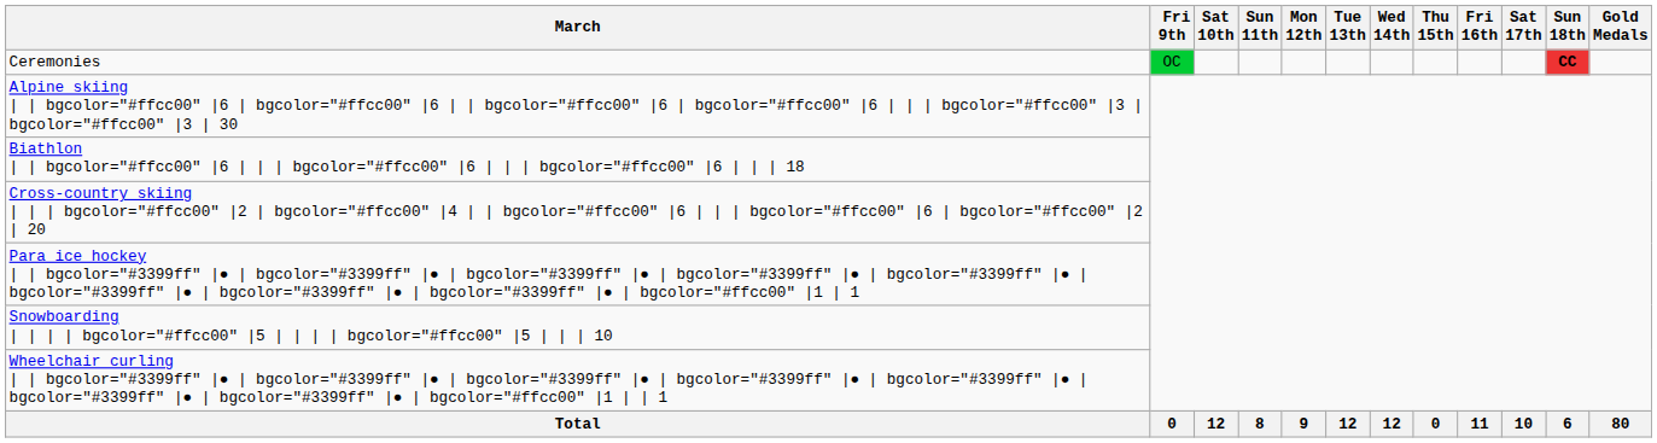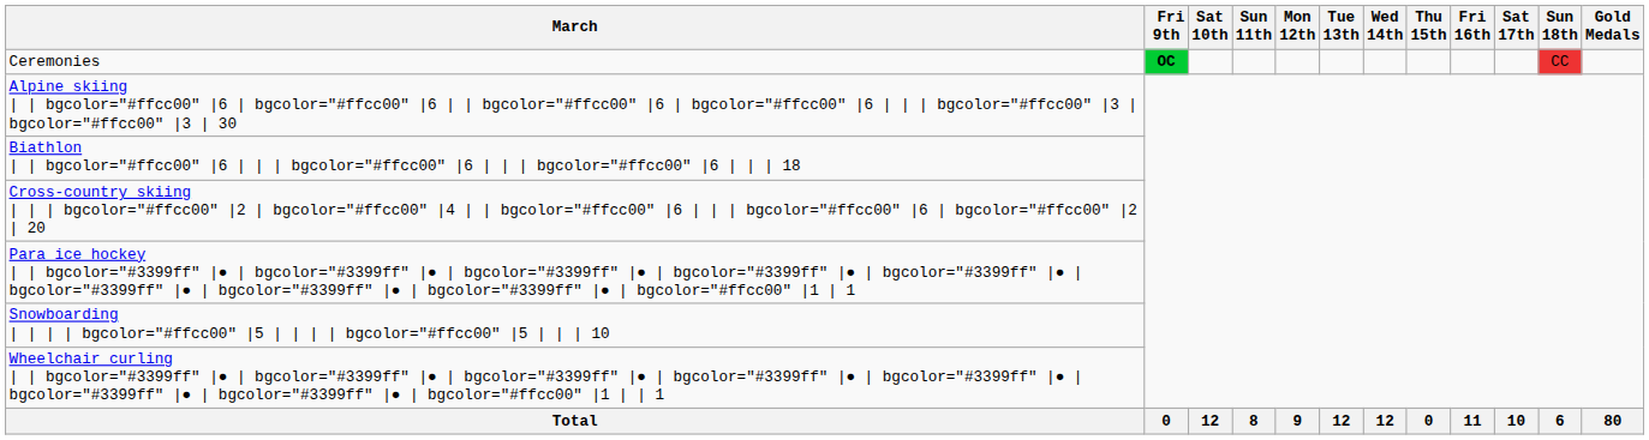Ceremonies | Fri 9th: normal -> bold
Ceremonies | Sun 18th: bold -> normal
